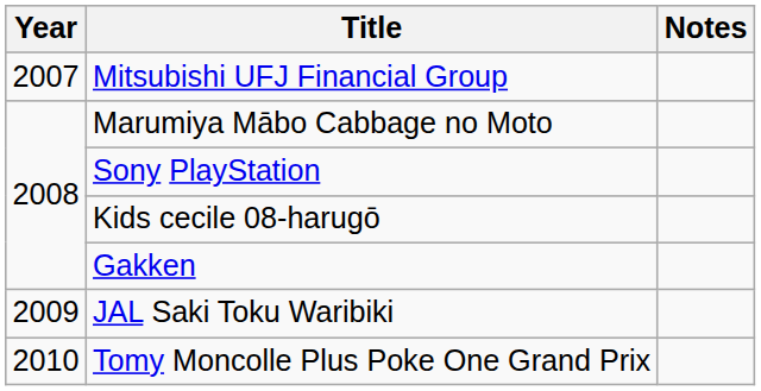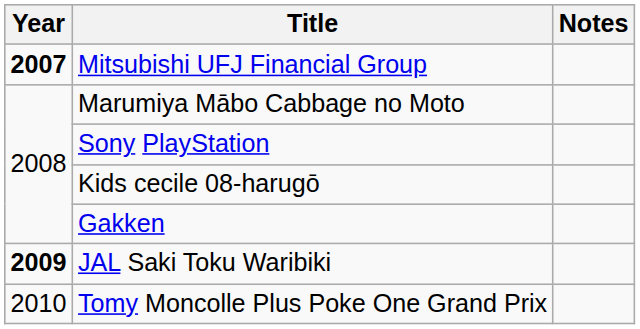Mitsubishi UFJ Financial Group | Year: normal -> bold
JAL Saki Toku Waribiki | Year: normal -> bold
